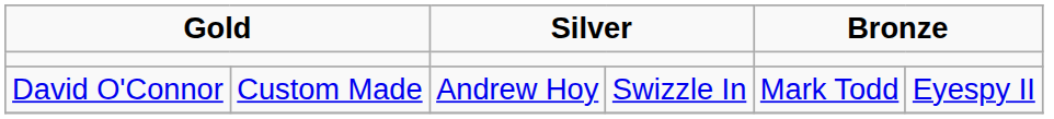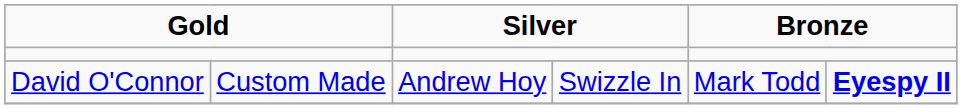David O'Connor | column 6: normal -> bold
